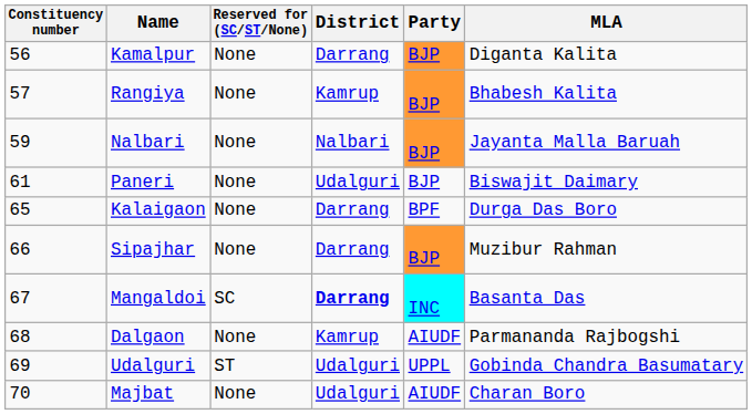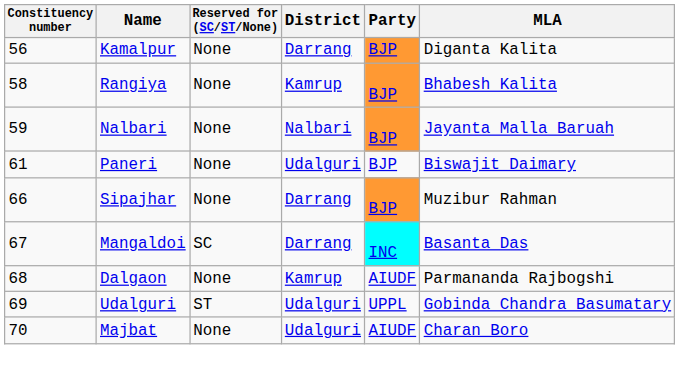Rangiya | Constituency number: 57 -> 58
- row: 65 | Kalaigaon | None | Darrang | BPF | Durga Das Boro
Mangaldoi | District: bold -> normal
